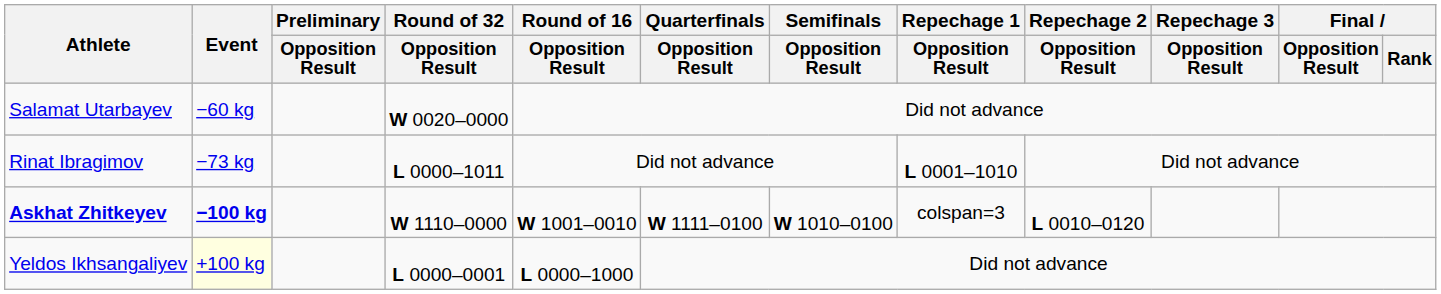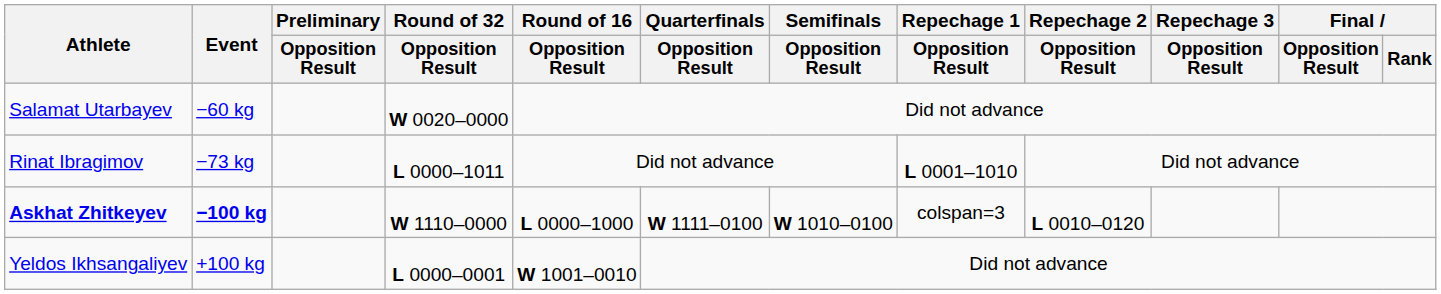Askhat Zhitkeyev | Round of 16 / Opposition Result: W 1001–0010 -> L 0000–1000
Yeldos Ikhsangaliyev | Event: lightyellow background -> no background
Yeldos Ikhsangaliyev | Round of 16 / Opposition Result: L 0000–1000 -> W 1001–0010
